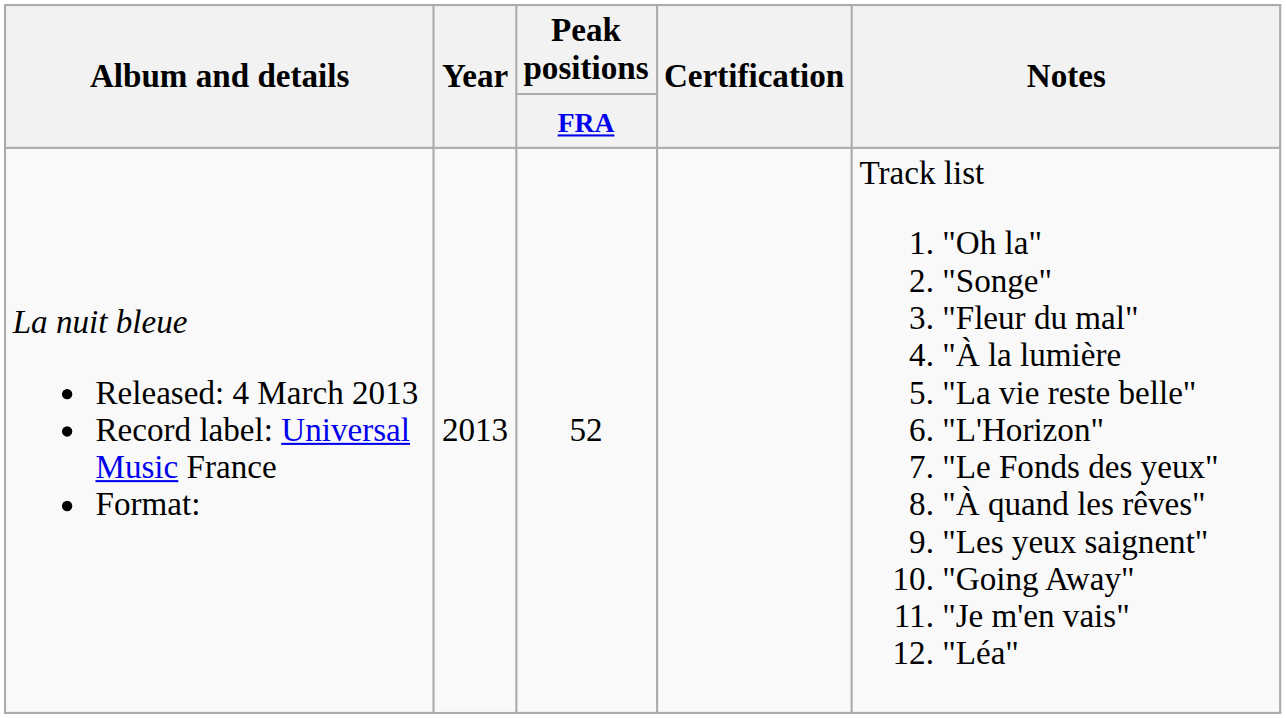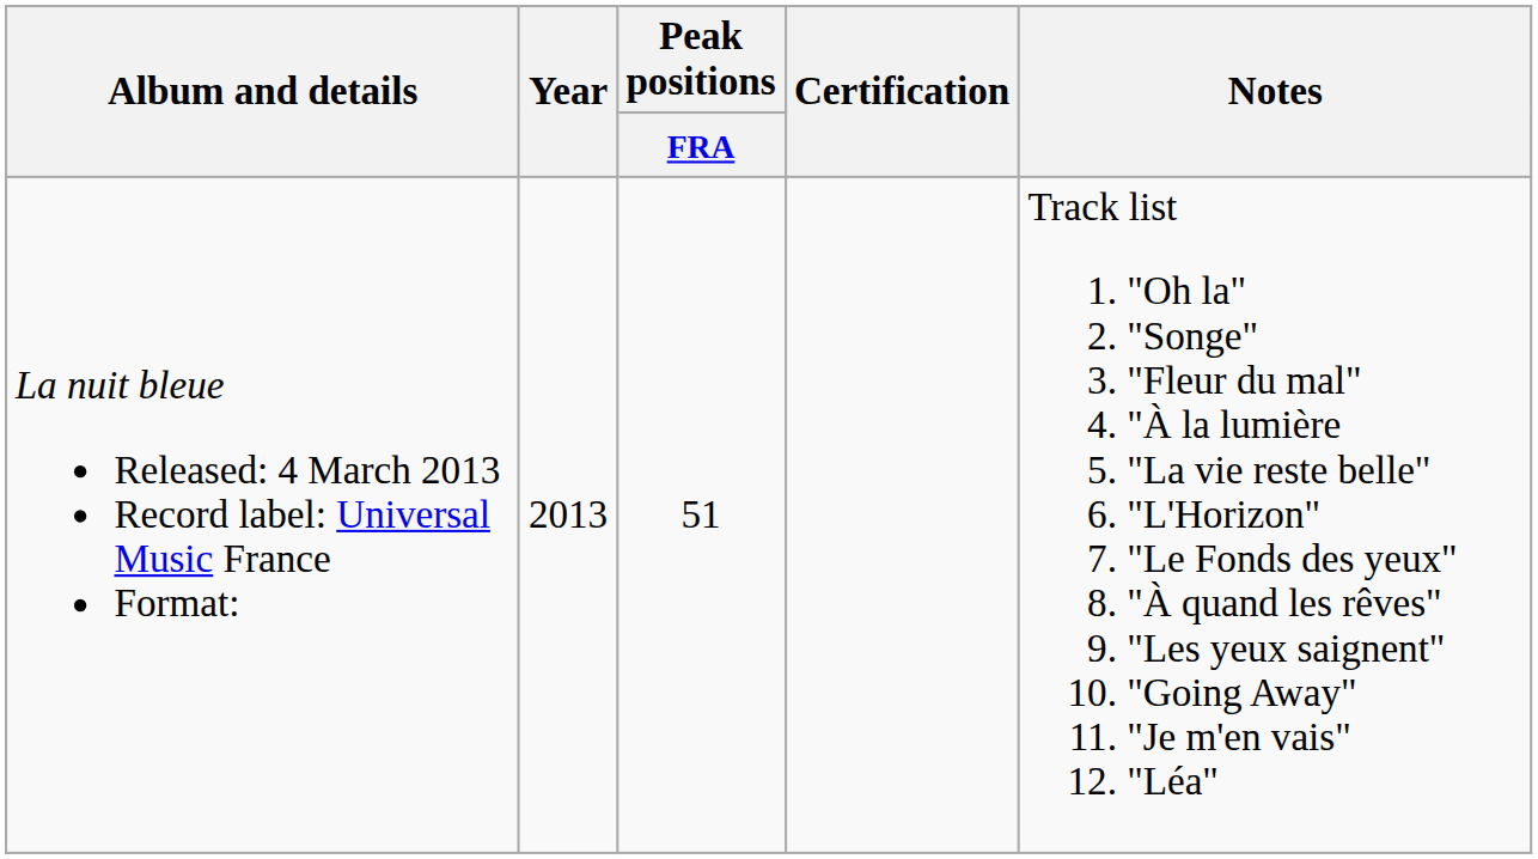row 3 | Peak positions / FRA: 52 -> 51
